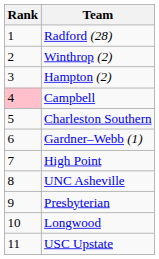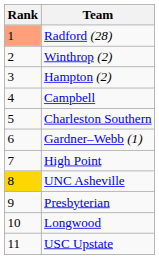Radford (28) | Rank: no background -> lightsalmon background
Campbell | Rank: pink background -> no background
UNC Asheville | Rank: no background -> gold background
